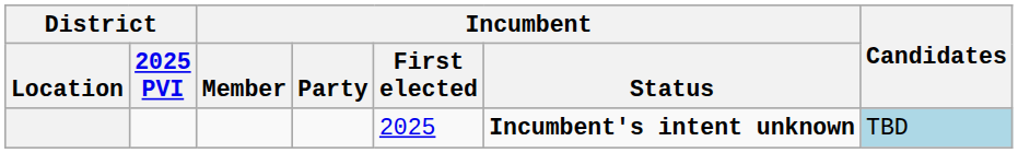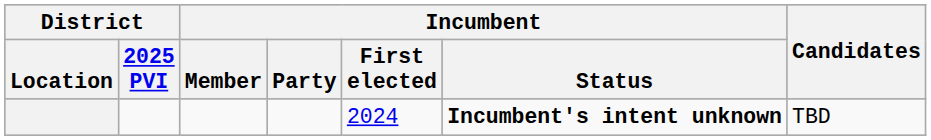row 3 | Incumbent / First elected: 2025 -> 2024
row 3 | Candidates: lightblue background -> no background
